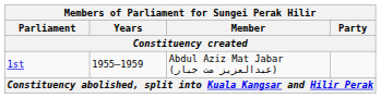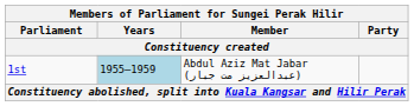1st | Years: no background -> lightblue background
